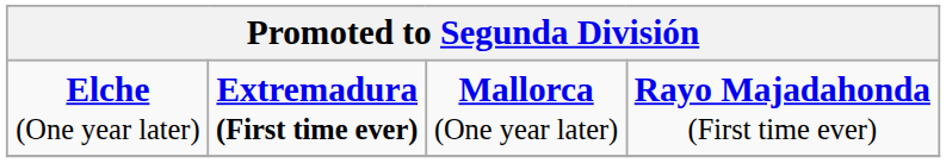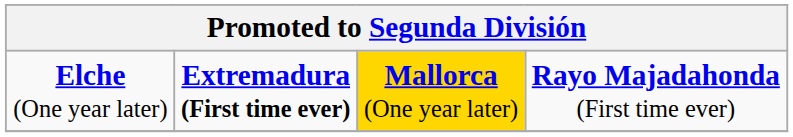Elche (One year later) | column 3: no background -> gold background
